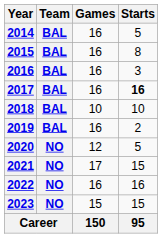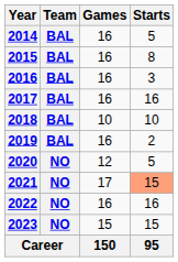2017 | Starts: bold -> normal
2021 | Starts: no background -> lightsalmon background
